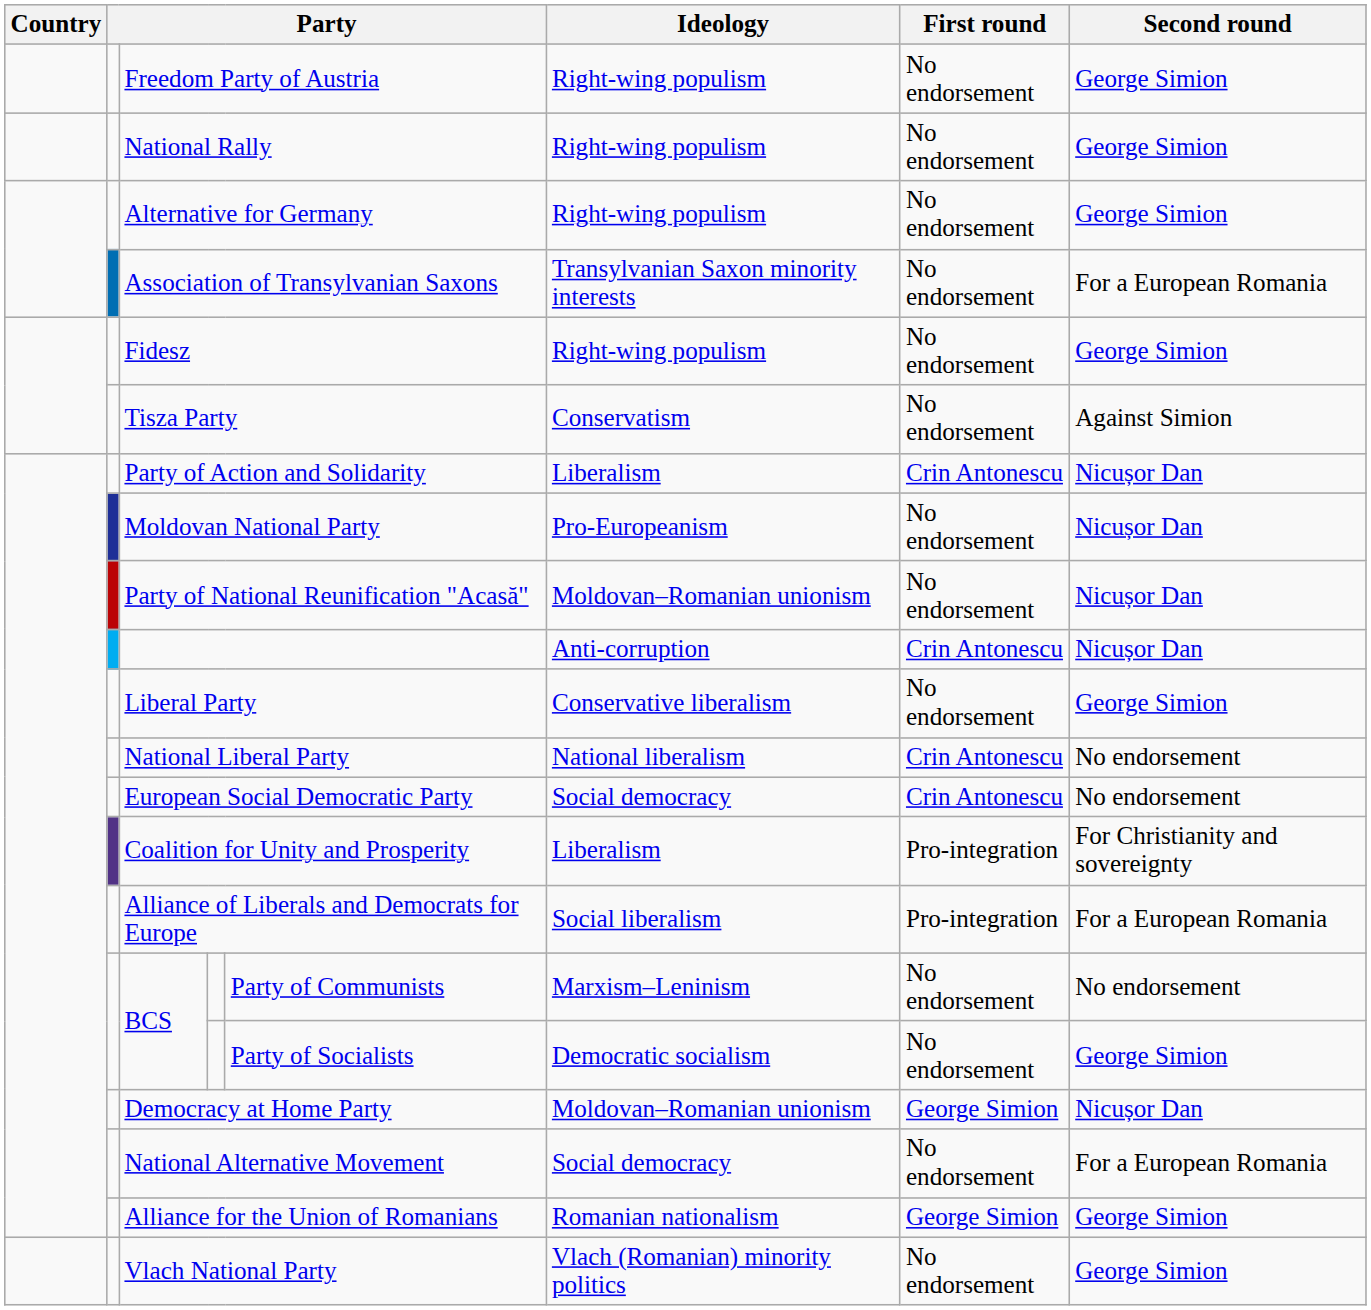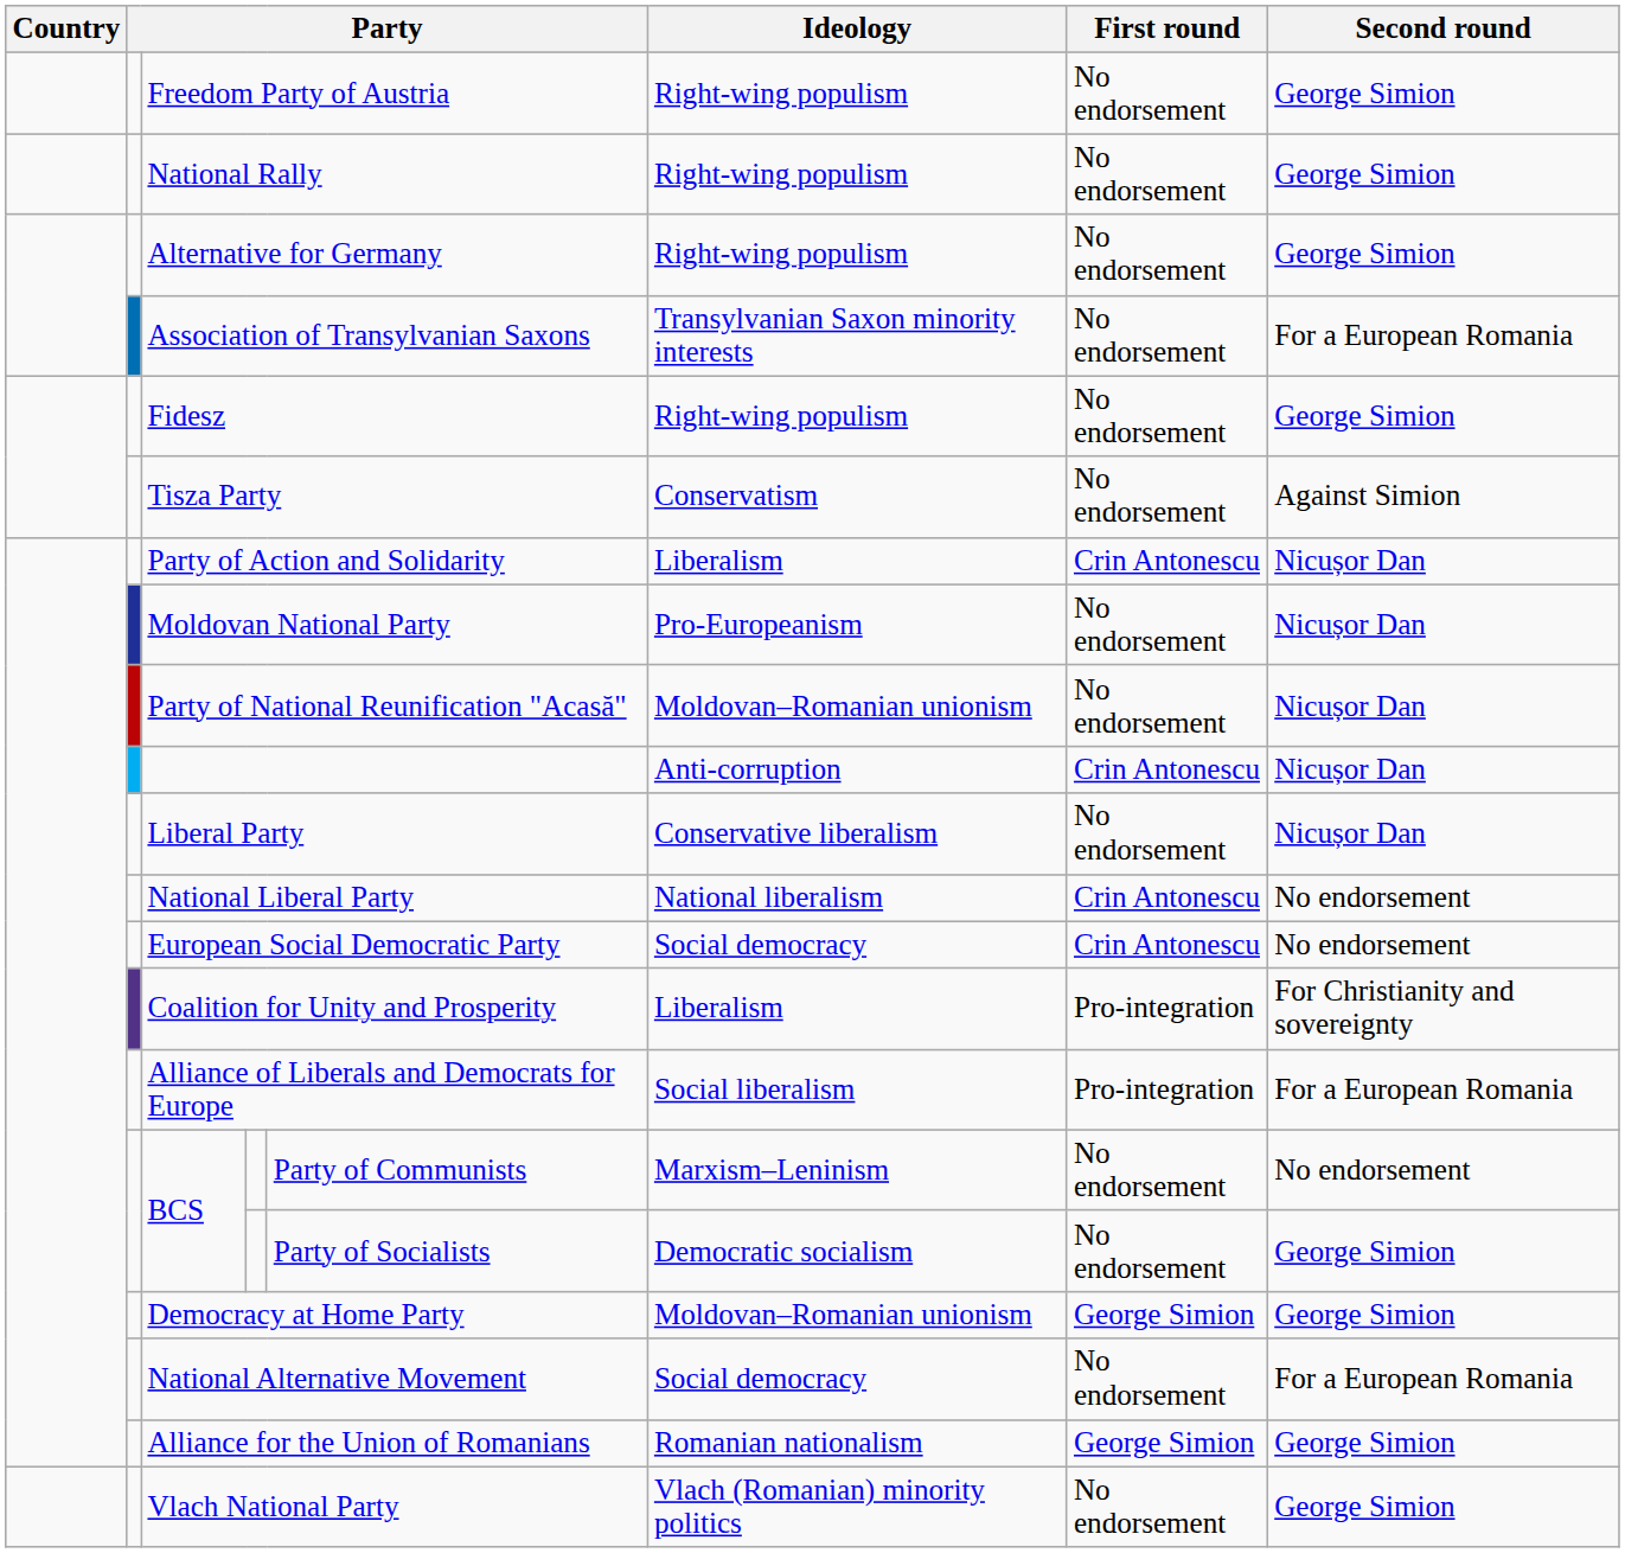Liberal Party | Second round: George Simion -> Nicușor Dan
Democracy at Home Party | Second round: Nicușor Dan -> George Simion
